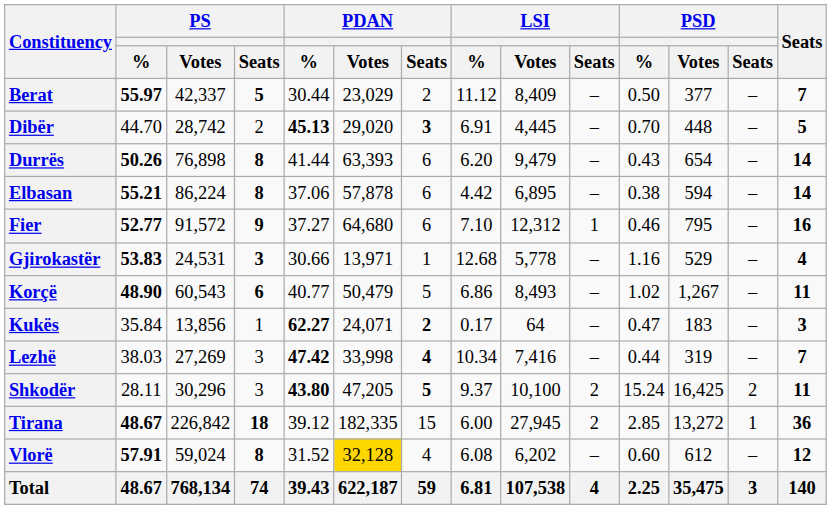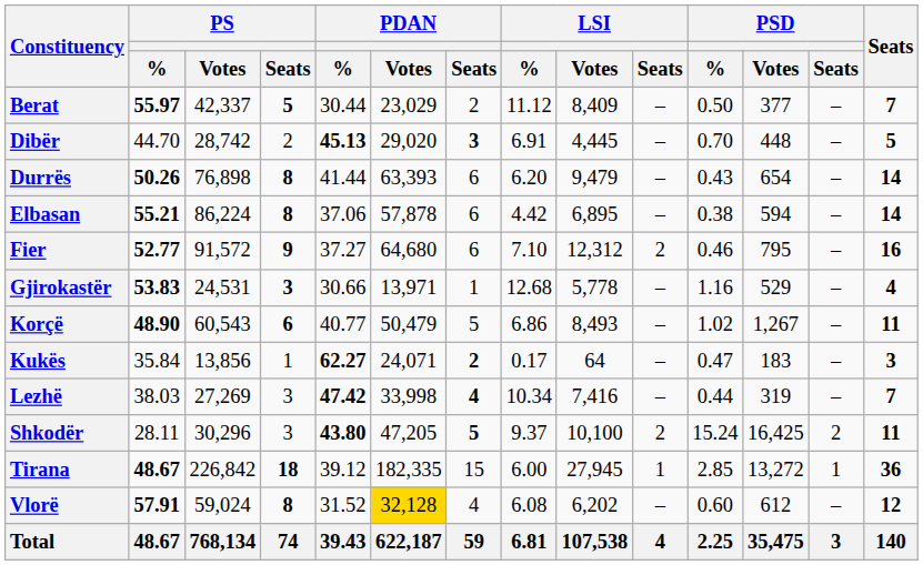Fier | LSI / Seats: 1 -> 2
Tirana | LSI / Seats: 2 -> 1
